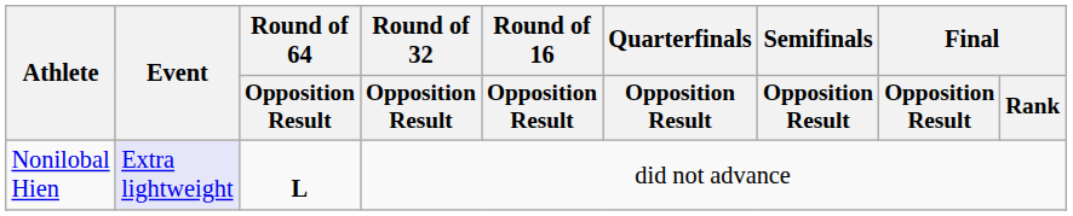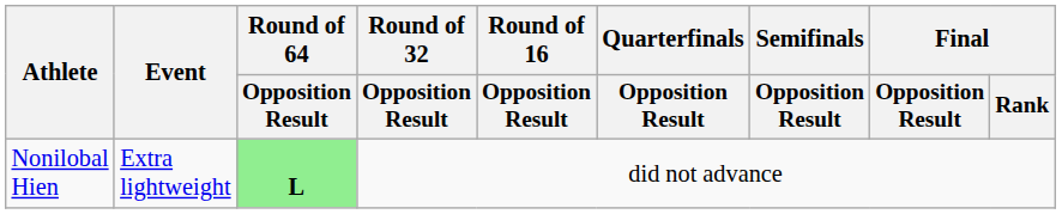Nonilobal Hien | Event: lavender background -> no background
Nonilobal Hien | Round of 64 / Opposition Result: no background -> lightgreen background
